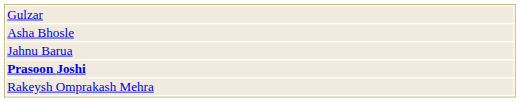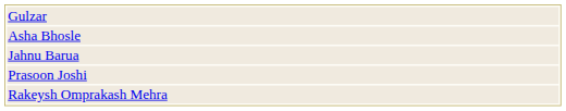row 4 | column 1: bold -> normal
